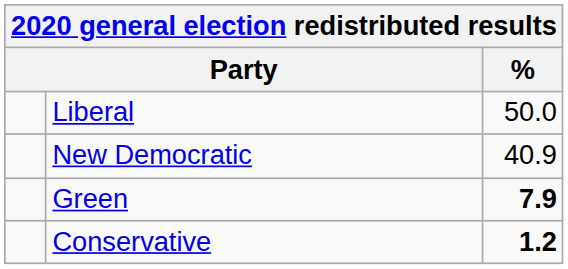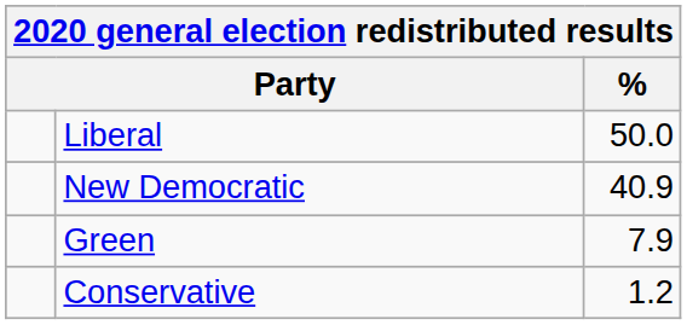Green | %: bold -> normal
Conservative | %: bold -> normal
